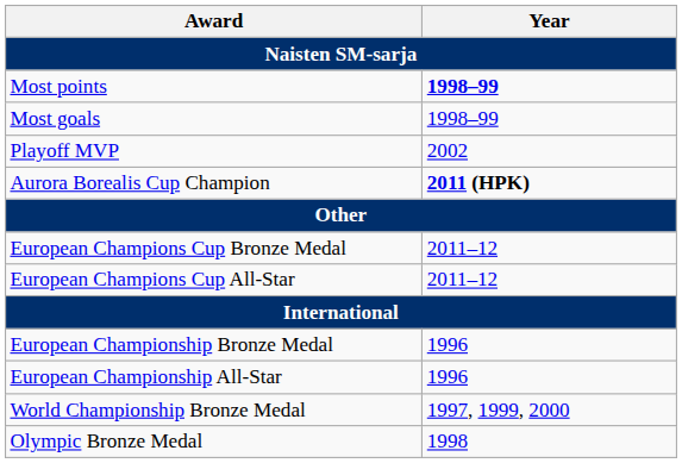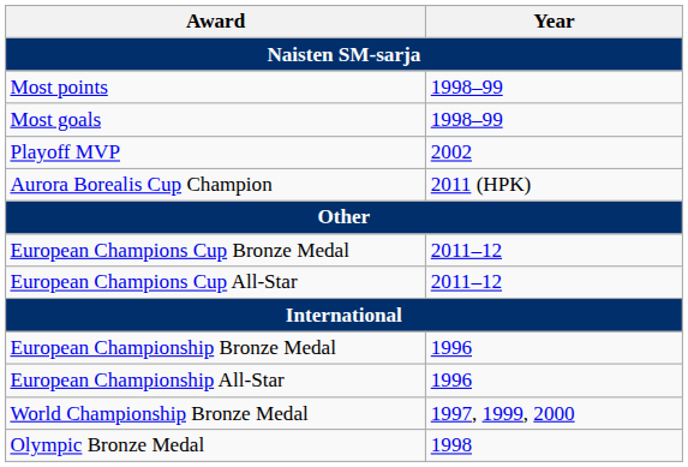Most points | Year: bold -> normal
Aurora Borealis Cup Champion | Year: bold -> normal
